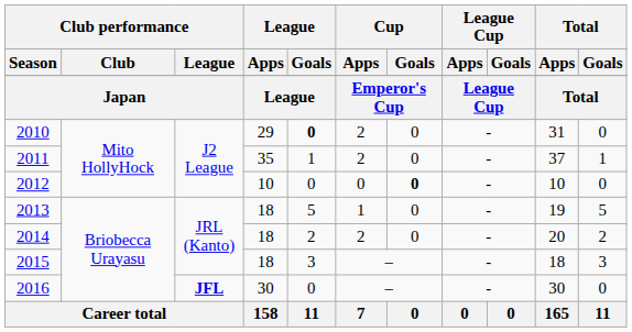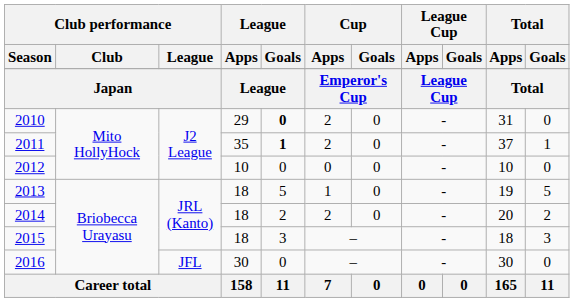2011 | League / Goals: normal -> bold
2012 | Cup / Goals: bold -> normal
2016 | Club performance / League: bold -> normal
